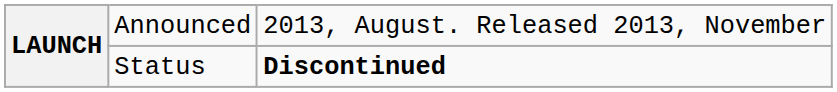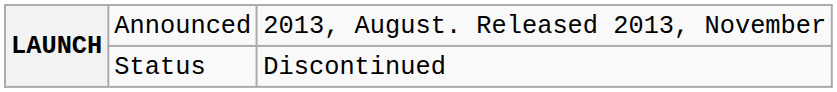LAUNCH / Status | column 3: bold -> normal
